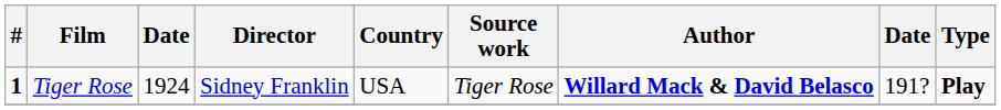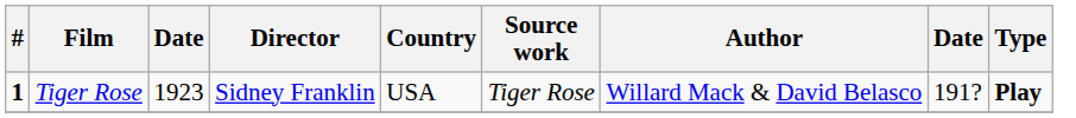row 2 | column 3: 1924 -> 1923
row 2 | Author: bold -> normal
